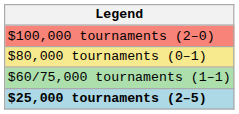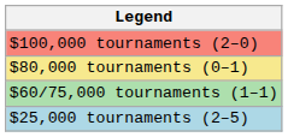row 5 | column 1: bold -> normal
